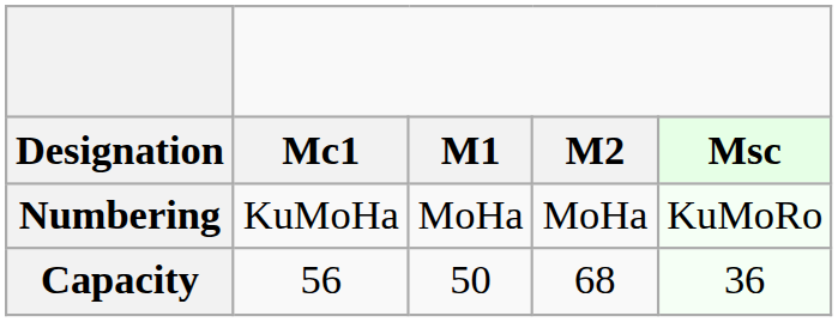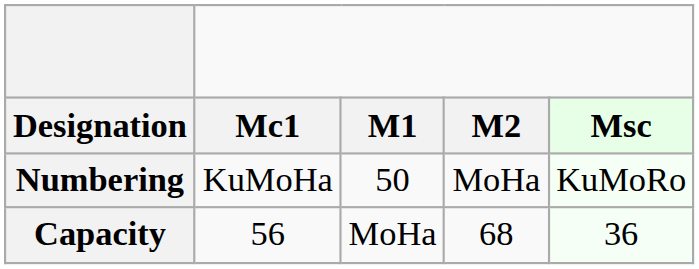Numbering | column 3: MoHa -> 50
Capacity | column 3: 50 -> MoHa
